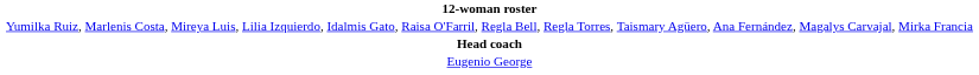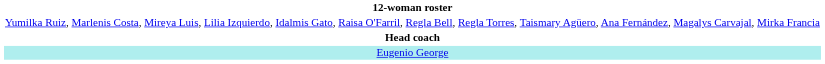row 4 | column 1: no background -> paleturquoise background
